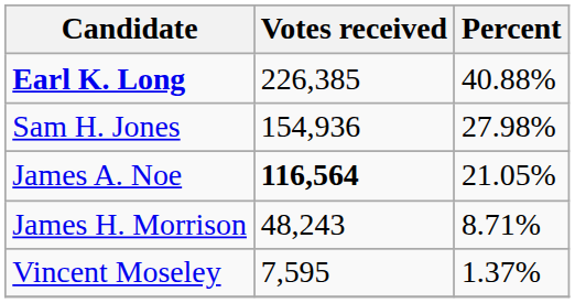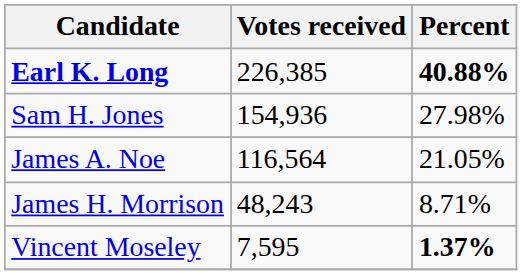Earl K. Long | Percent: normal -> bold
James A. Noe | Votes received: bold -> normal
Vincent Moseley | Percent: normal -> bold
